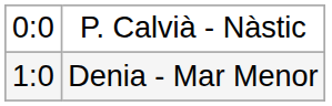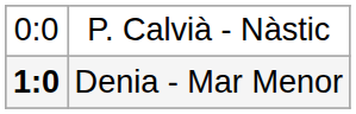Denia - Mar Menor | column 1: normal -> bold
